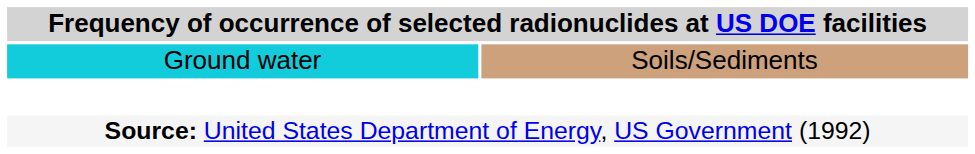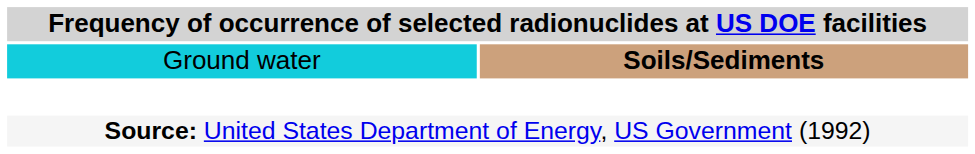Ground water | column 2: normal -> bold
